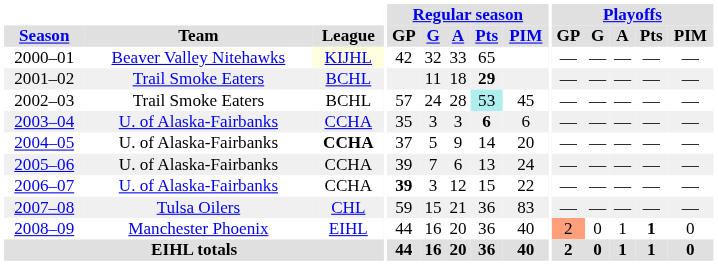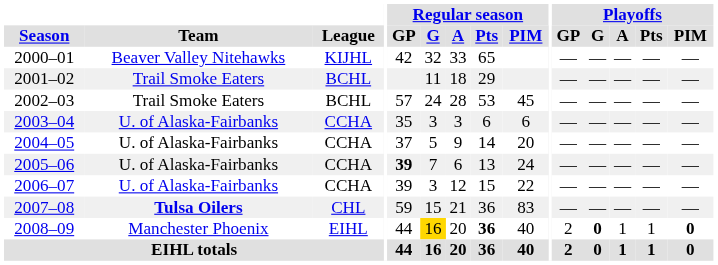2000–01 | League: lightyellow background -> no background
2001–02 | Regular season / Pts: bold -> normal
2002–03 | Regular season / Pts: paleturquoise background -> no background
2003–04 | Regular season / Pts: bold -> normal
2004–05 | League: bold -> normal
2005–06 | Regular season / GP: normal -> bold
2006–07 | Regular season / GP: bold -> normal
2007–08 | Team: normal -> bold
2008–09 | Regular season / G: no background -> gold background
2008–09 | Regular season / Pts: normal -> bold
2008–09 | Playoffs / GP: lightsalmon background -> no background
2008–09 | Playoffs / G: normal -> bold
2008–09 | Playoffs / Pts: bold -> normal
2008–09 | Playoffs / PIM: normal -> bold
